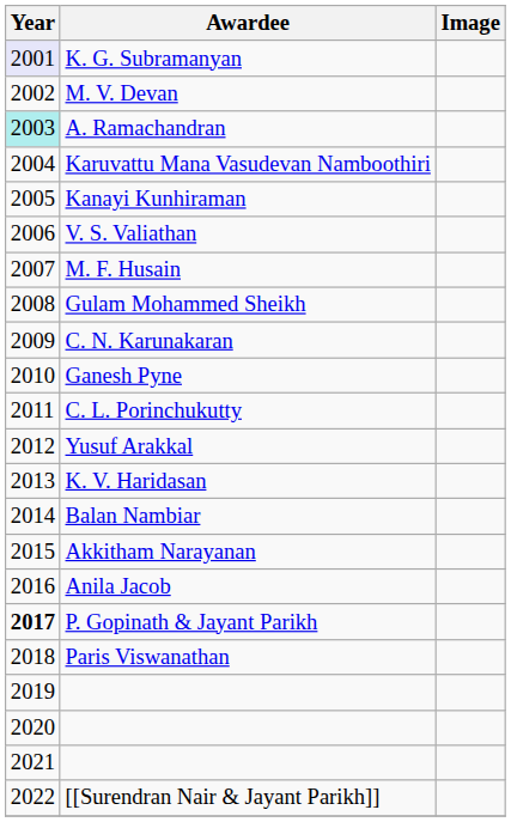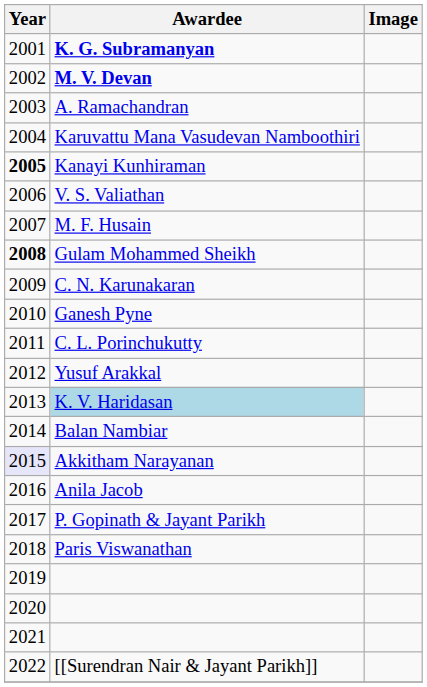K. G. Subramanyan | Year: lavender background -> no background
K. G. Subramanyan | Awardee: normal -> bold
M. V. Devan | Awardee: normal -> bold
A. Ramachandran | Year: paleturquoise background -> no background
Kanayi Kunhiraman | Year: normal -> bold
Gulam Mohammed Sheikh | Year: normal -> bold
K. V. Haridasan | Awardee: no background -> lightblue background
Akkitham Narayanan | Year: no background -> lavender background
P. Gopinath & Jayant Parikh | Year: bold -> normal
